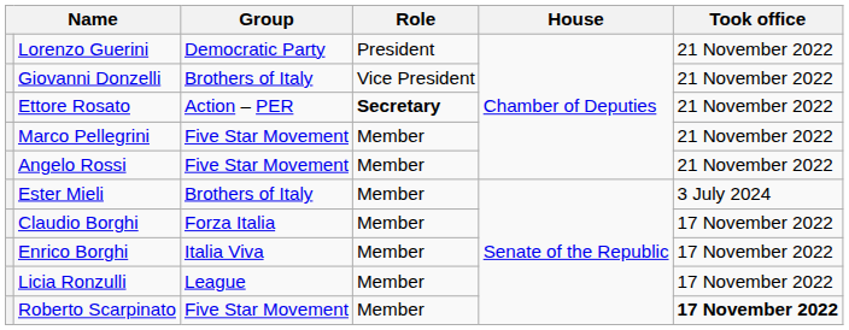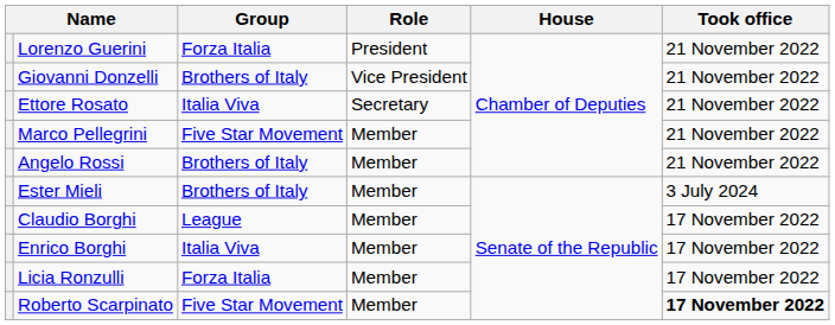Lorenzo Guerini | Group: Democratic Party -> Forza Italia
Ettore Rosato | Group: Action – PER -> Italia Viva
Ettore Rosato | Role: bold -> normal
Angelo Rossi | Group: Five Star Movement -> Brothers of Italy
Claudio Borghi | Group: Forza Italia -> League
Licia Ronzulli | Group: League -> Forza Italia
